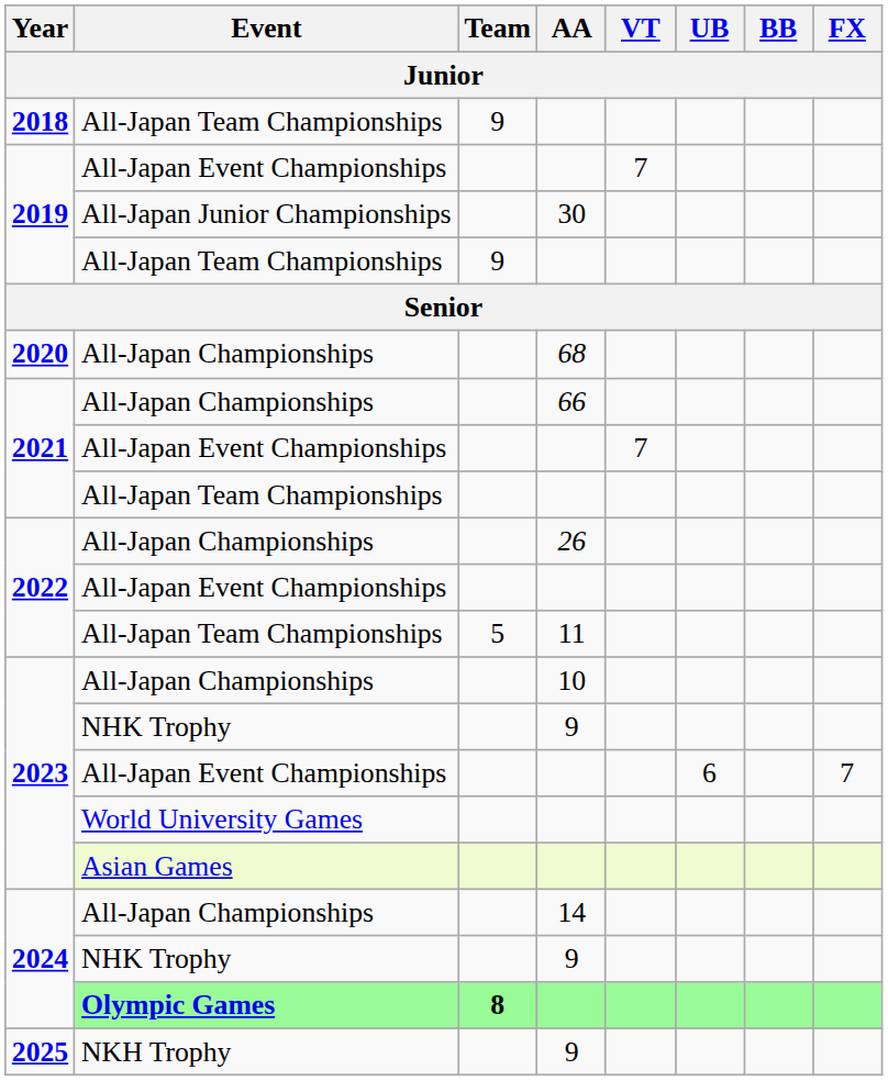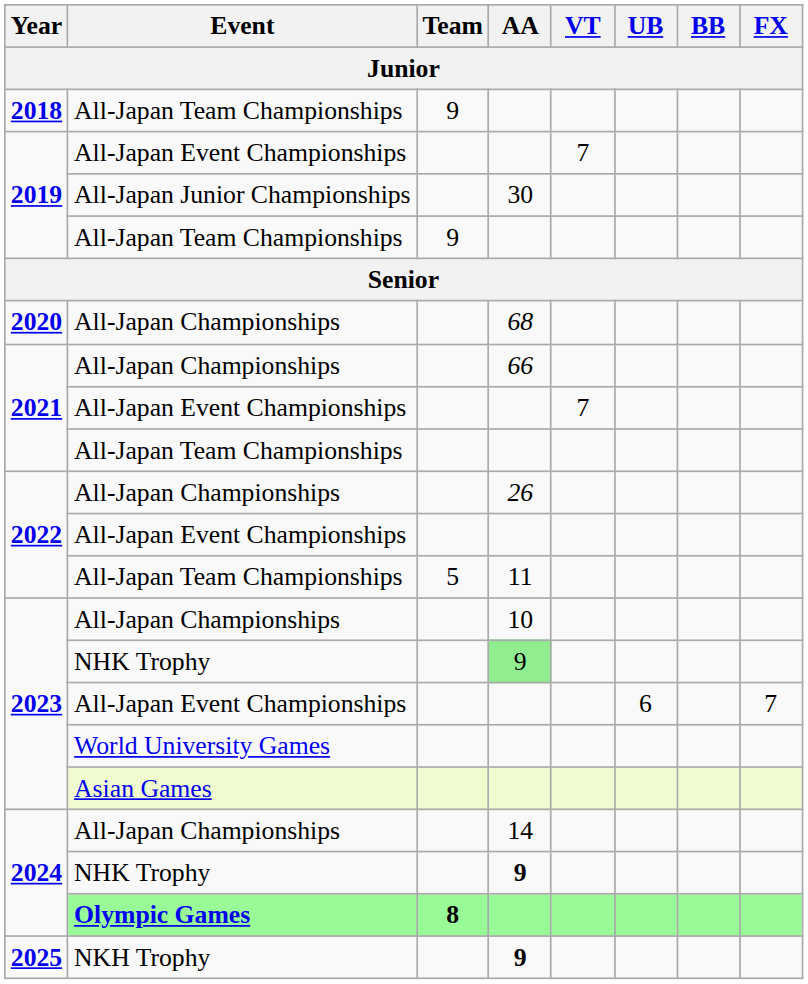2023 / NHK Trophy | AA: no background -> lightgreen background
2024 / NHK Trophy | AA: normal -> bold
NKH Trophy | AA: normal -> bold
